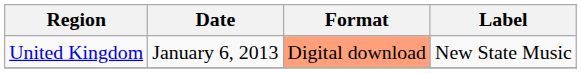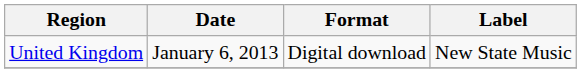United Kingdom | Format: lightsalmon background -> no background
